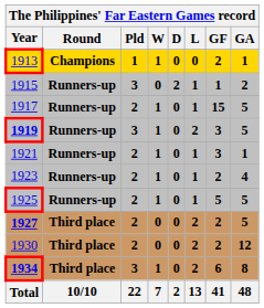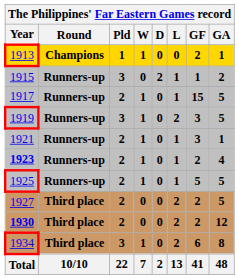1919 | Year: bold -> normal
1923 | Year: normal -> bold
1927 | Year: bold -> normal
1930 | Year: normal -> bold
1934 | Year: bold -> normal
